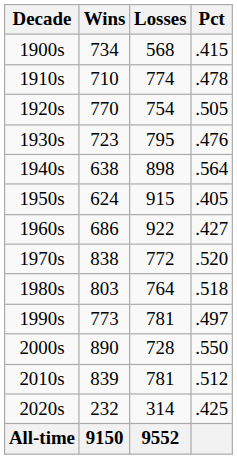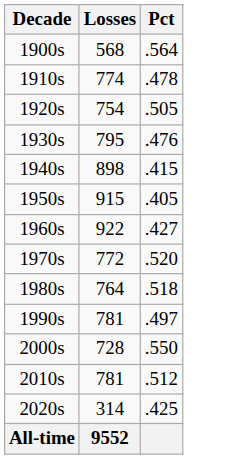- column: Wins | 734 | 710 | 770 | 723 | 638 | 624 | 686 | 838 | 803 | 773 | 890 | 839 | 232 | 9150
1900s | Pct: .415 -> .564
1940s | Pct: .564 -> .415
